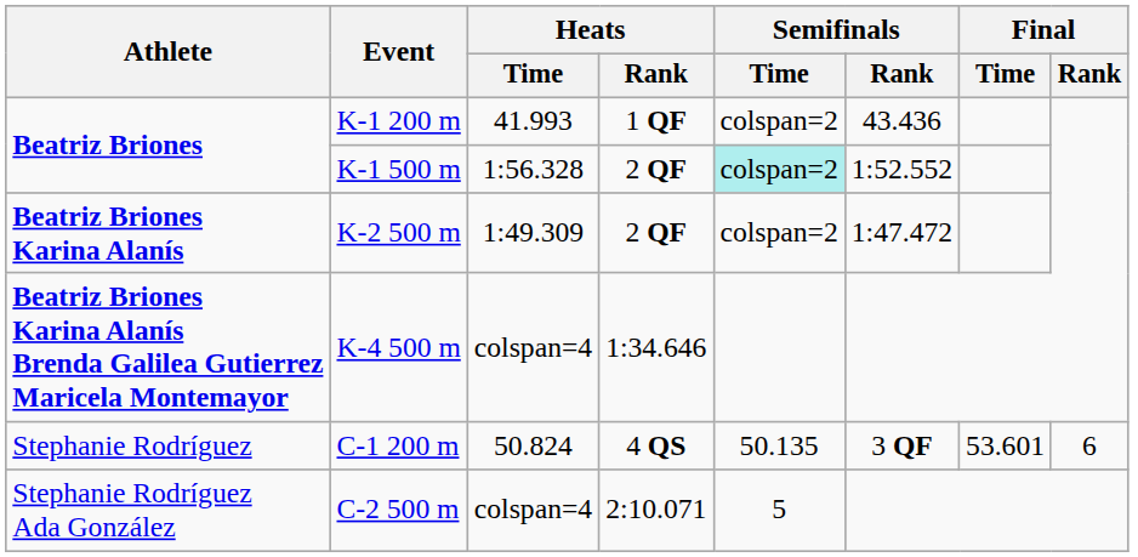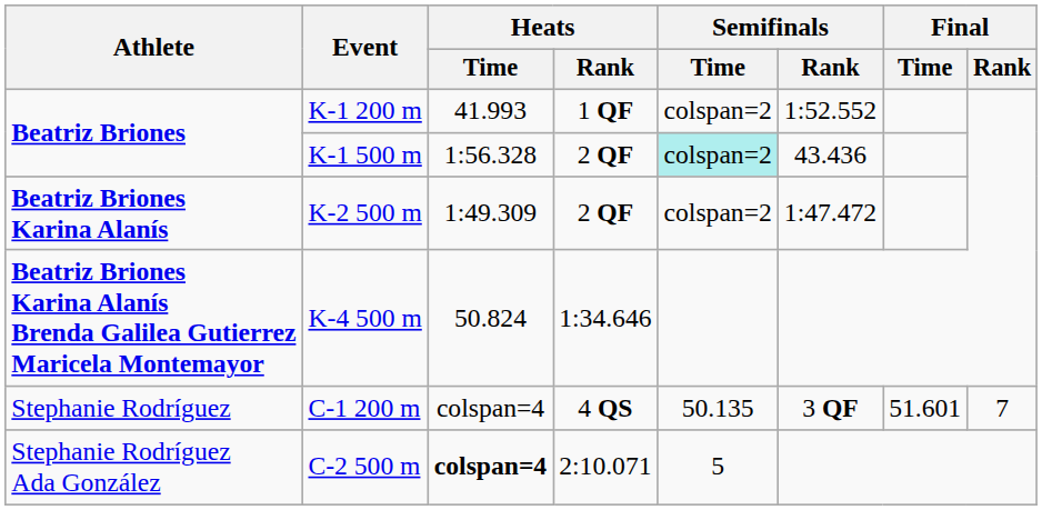K-1 200 m | Semifinals / Rank: 43.436 -> 1:52.552
K-1 500 m | Semifinals / Rank: 1:52.552 -> 43.436
K-4 500 m | Heats / Time: colspan=4 -> 50.824
C-1 200 m | Heats / Time: 50.824 -> colspan=4
C-1 200 m | Final / Time: 53.601 -> 51.601
C-1 200 m | Final / Rank: 6 -> 7
C-2 500 m | Heats / Time: normal -> bold
